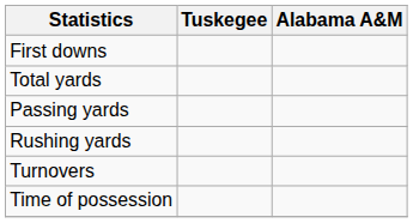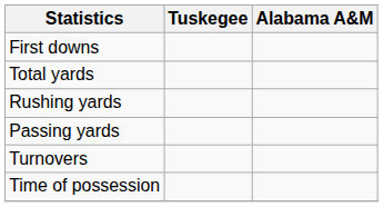rows swapped: Rushing yards <-> Passing yards
